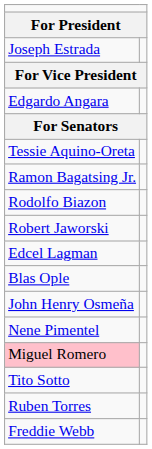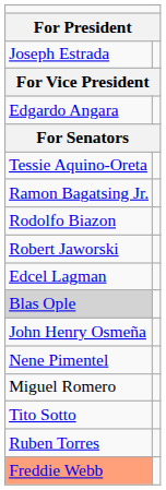Blas Ople | column 1: no background -> lightgrey background
Miguel Romero | column 1: pink background -> no background
Freddie Webb | column 1: no background -> lightsalmon background
